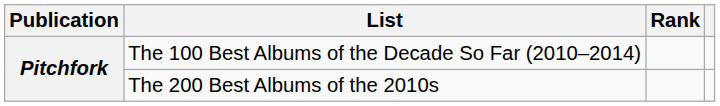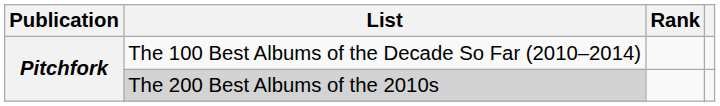The 200 Best Albums of the 2010s | List: no background -> lightgrey background
